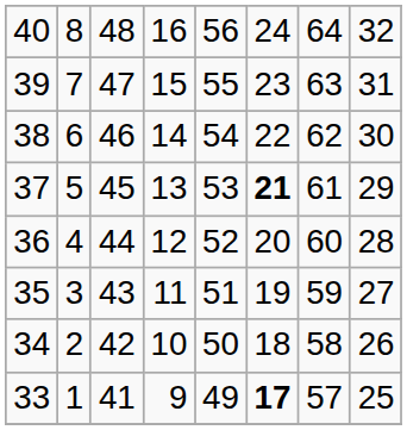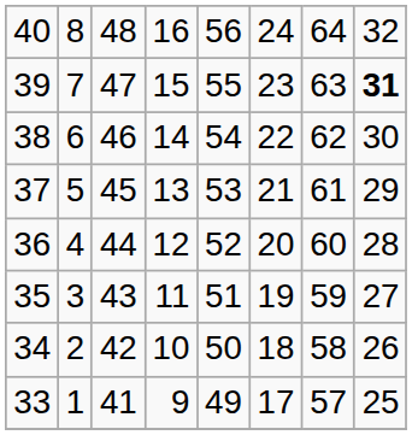39 | column 8: normal -> bold
37 | column 6: bold -> normal
33 | column 6: bold -> normal
